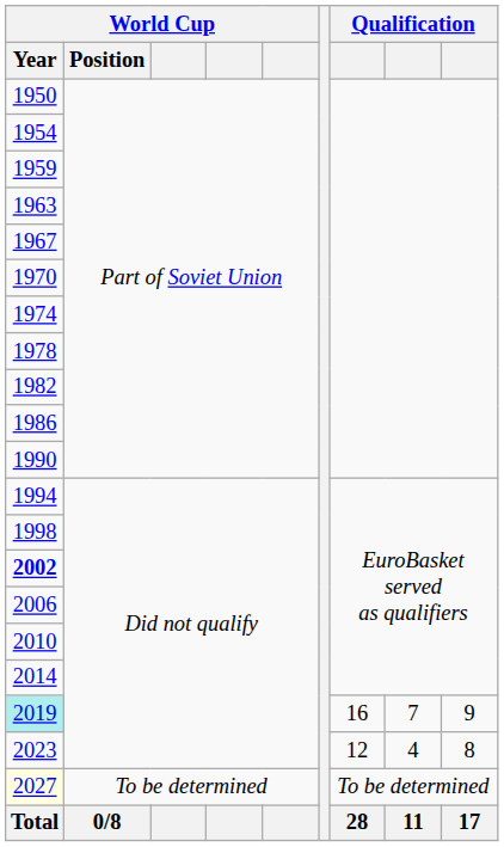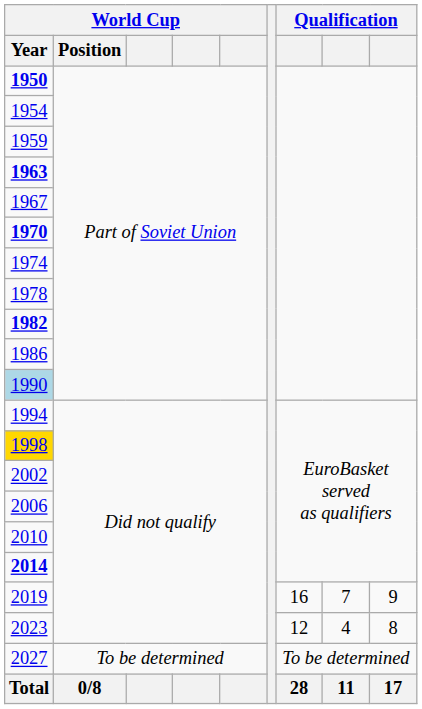1950 | World Cup / Year: normal -> bold
1963 | World Cup / Year: normal -> bold
1970 | World Cup / Year: normal -> bold
1982 | World Cup / Year: normal -> bold
1990 | World Cup / Year: no background -> lightblue background
1998 | World Cup / Year: no background -> gold background
2002 | World Cup / Year: bold -> normal
2014 | World Cup / Year: normal -> bold
2019 | World Cup / Year: paleturquoise background -> no background
2027 | World Cup / Year: lightyellow background -> no background
